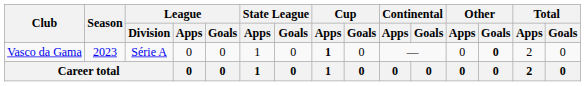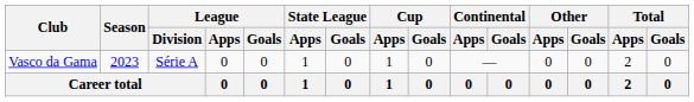Vasco da Gama | Cup / Apps: bold -> normal
Vasco da Gama | Other / Goals: bold -> normal
